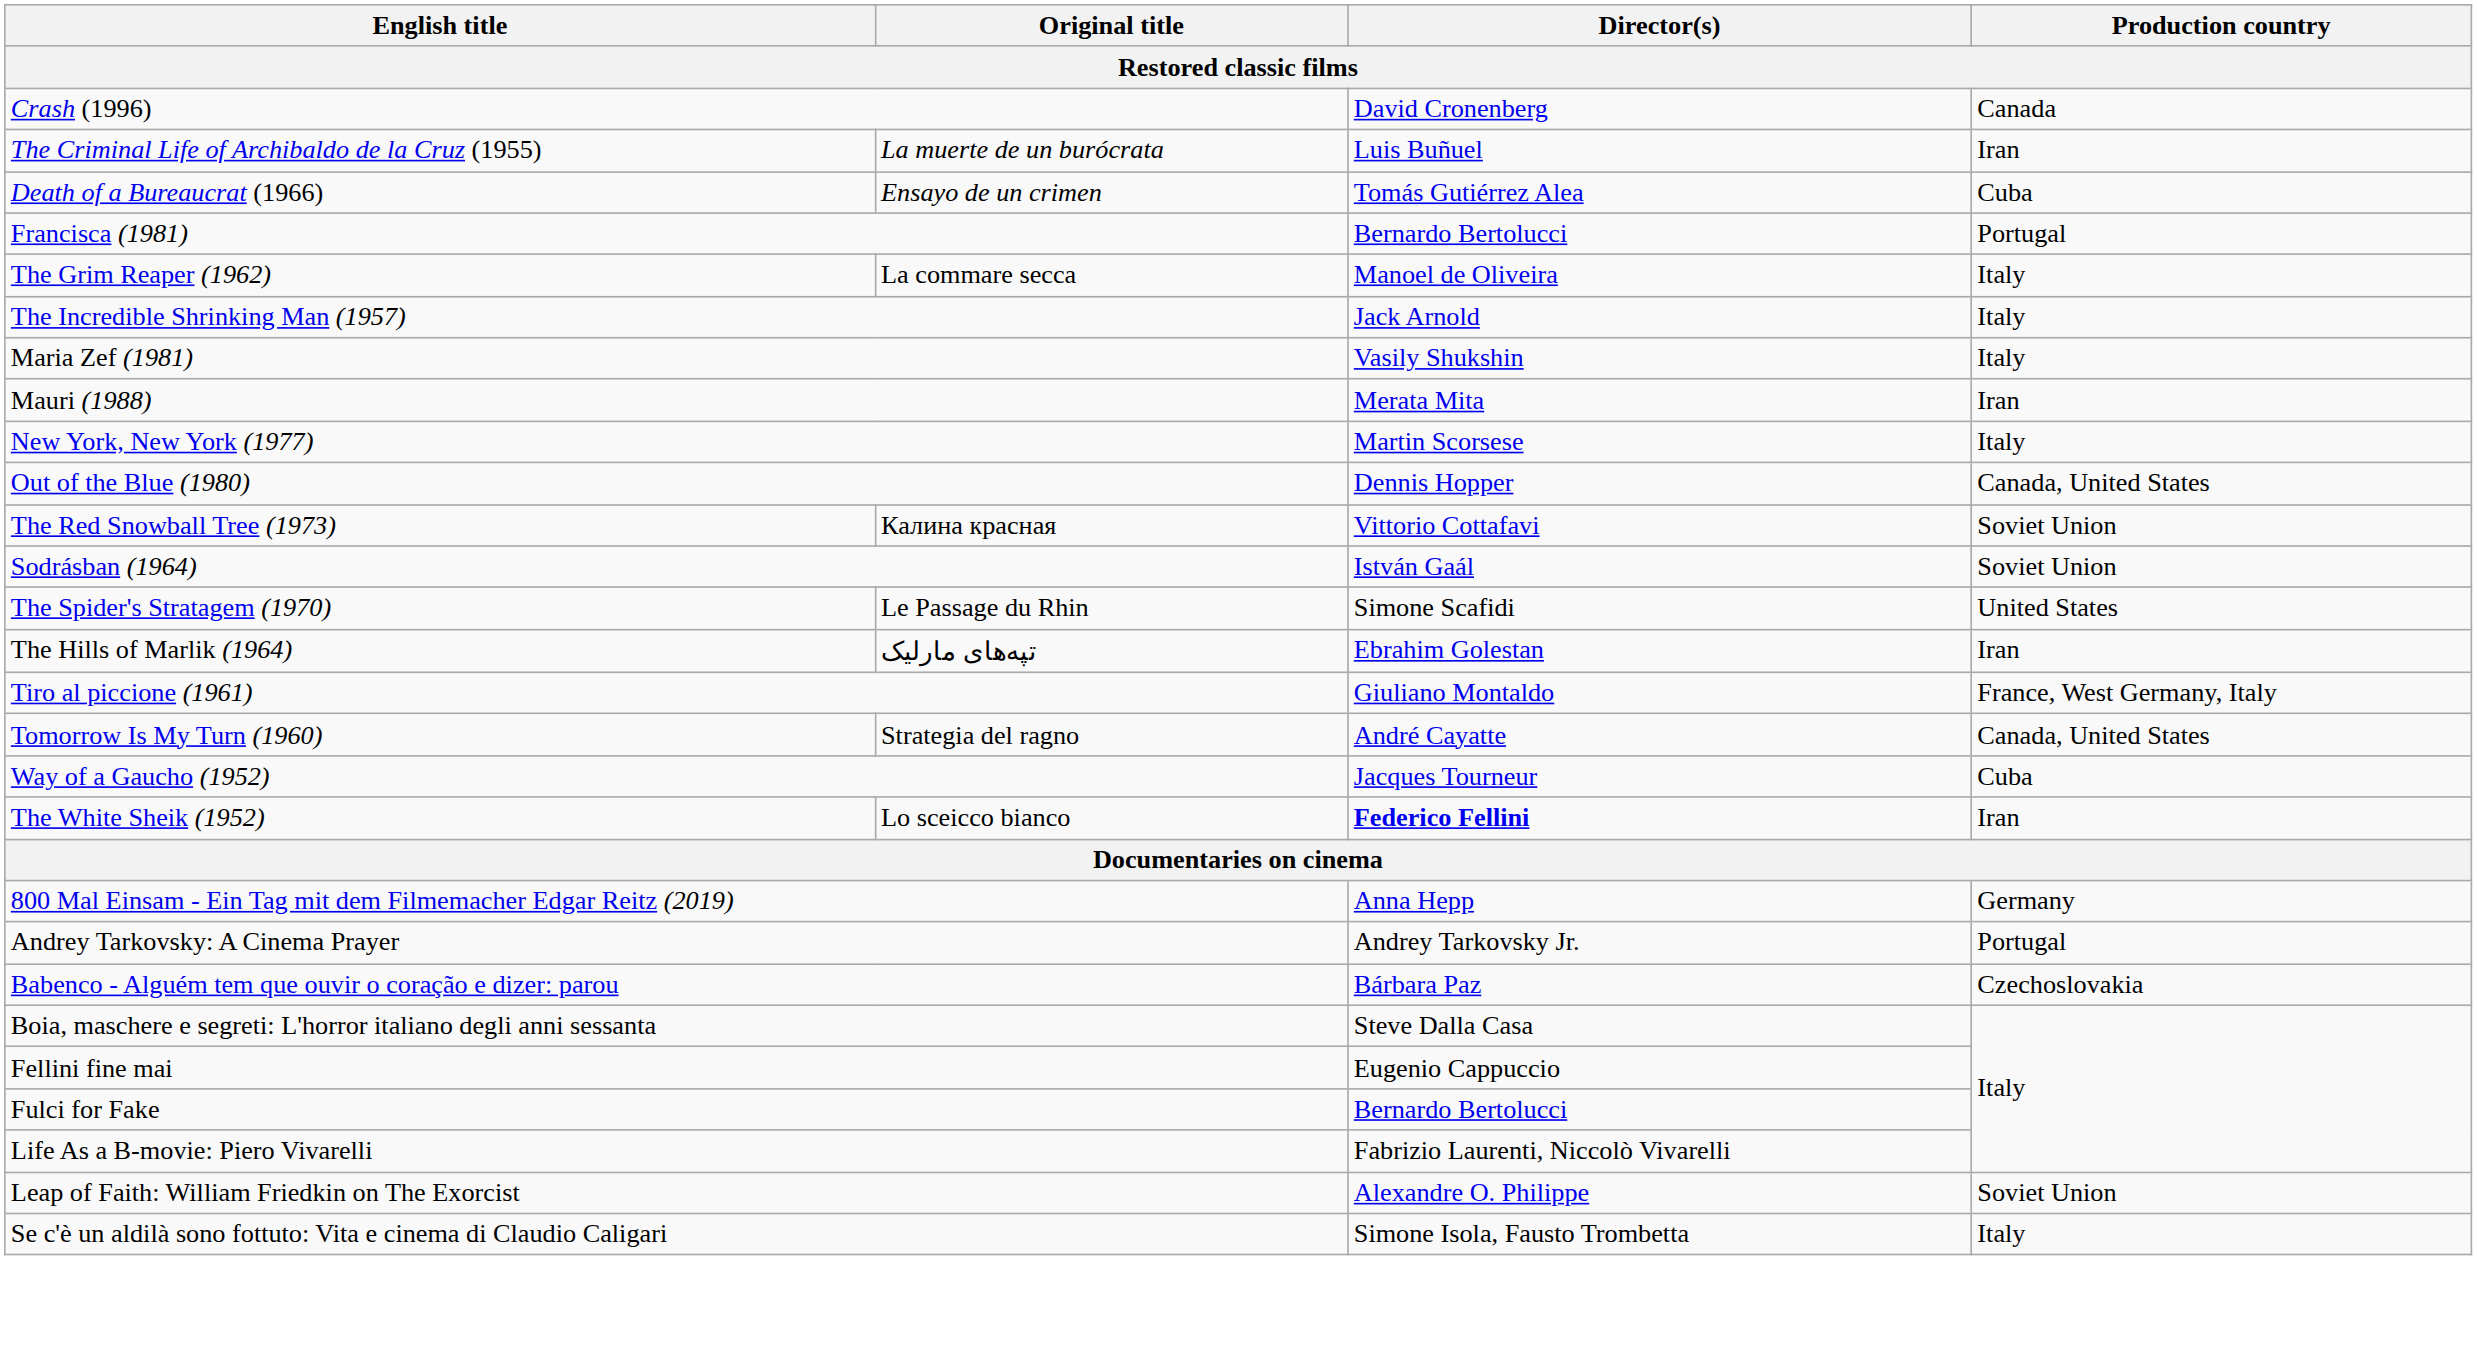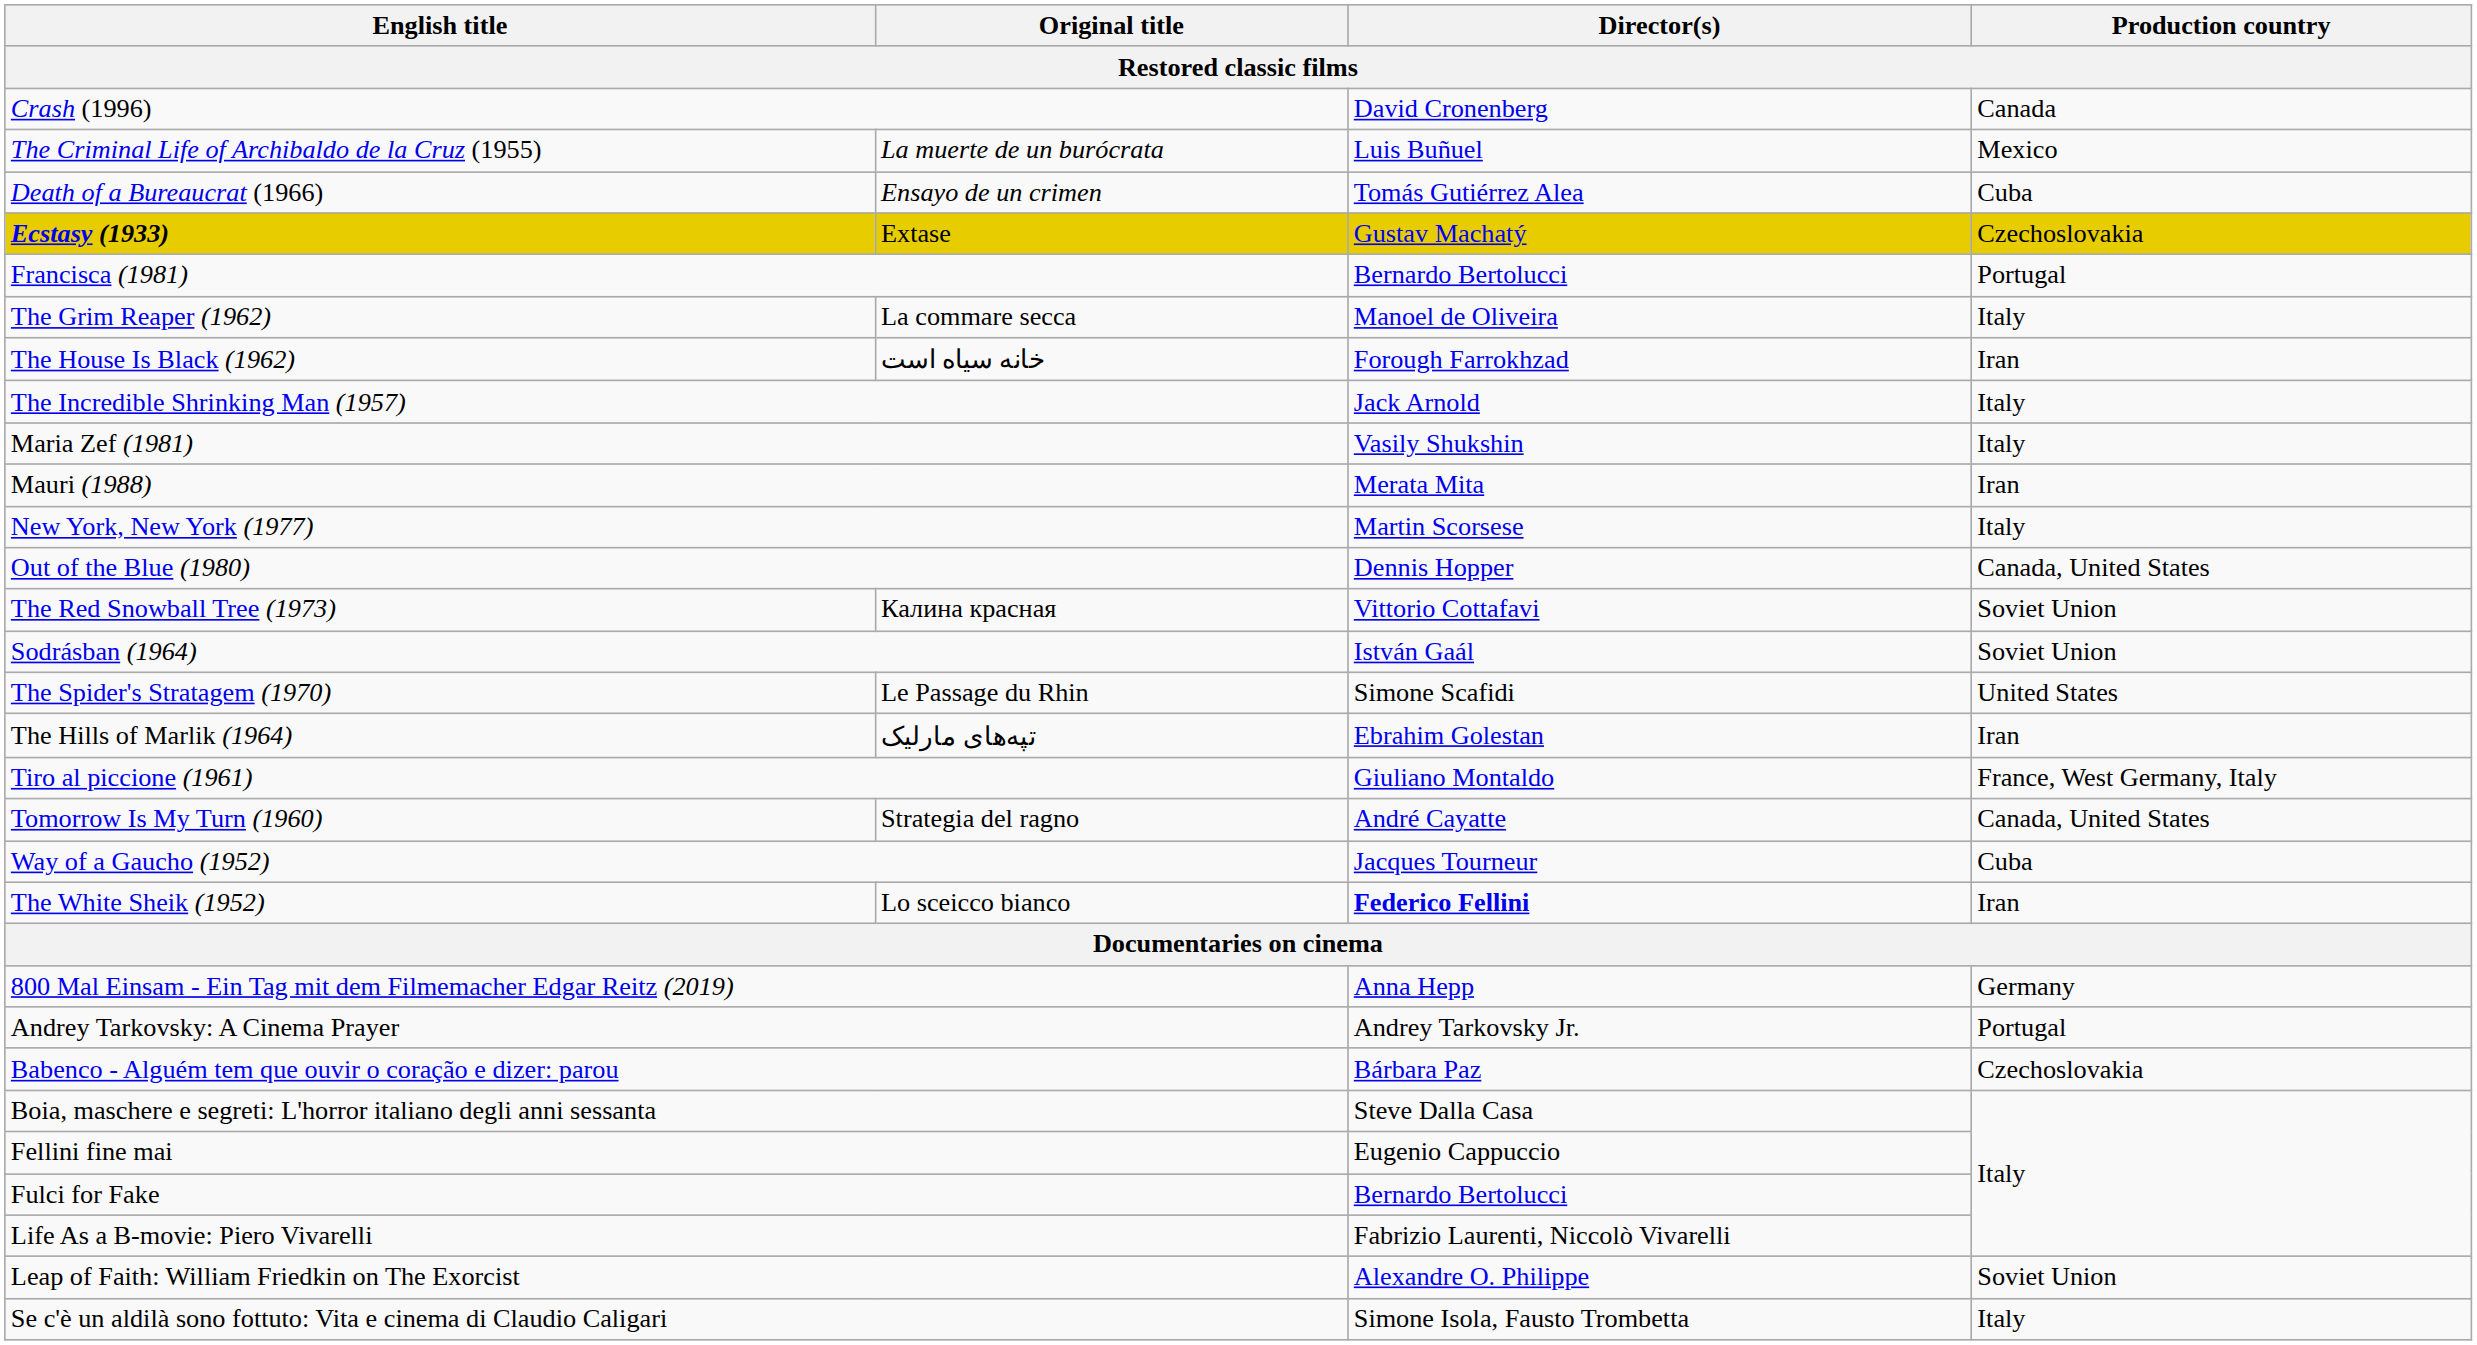The Criminal Life of Archibaldo de la Cruz (1955) | Production country: Iran -> Mexico
+ row: Ecstasy (1933) | Extase | Gustav Machatý | Czechoslovakia
+ row: The House Is Black (1962) | خانه سیاه است | Forough Farrokhzad | Iran
